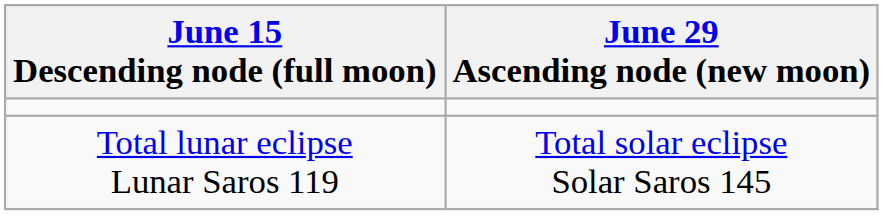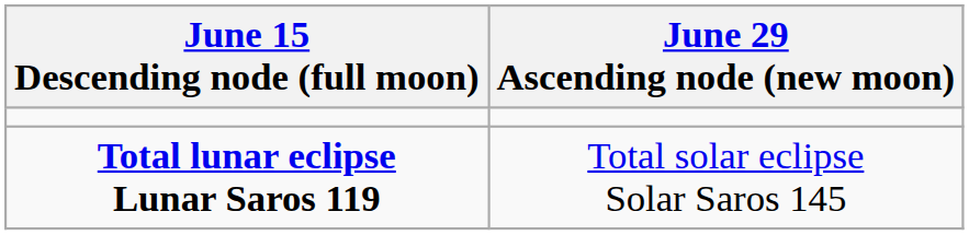row 3 | June 15 Descending node (full moon): normal -> bold
